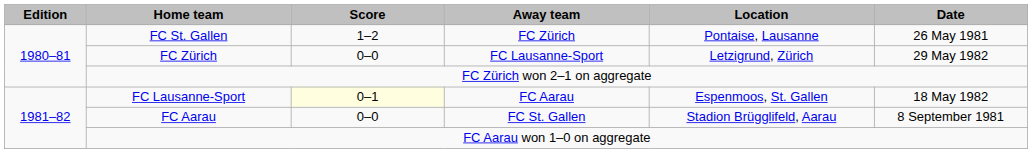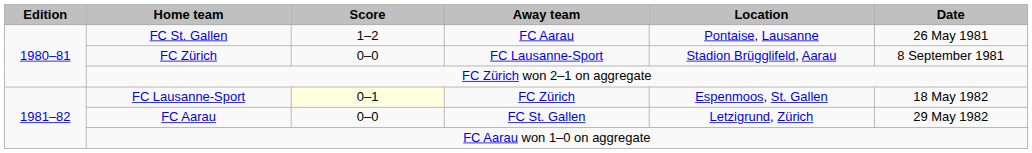row 2 | Away team: FC Zürich -> FC Aarau
row 3 | Location: Letzigrund, Zürich -> Stadion Brügglifeld, Aarau
row 3 | Date: 29 May 1982 -> 8 September 1981
row 5 | Away team: FC Aarau -> FC Zürich
row 6 | Location: Stadion Brügglifeld, Aarau -> Letzigrund, Zürich
row 6 | Date: 8 September 1981 -> 29 May 1982
